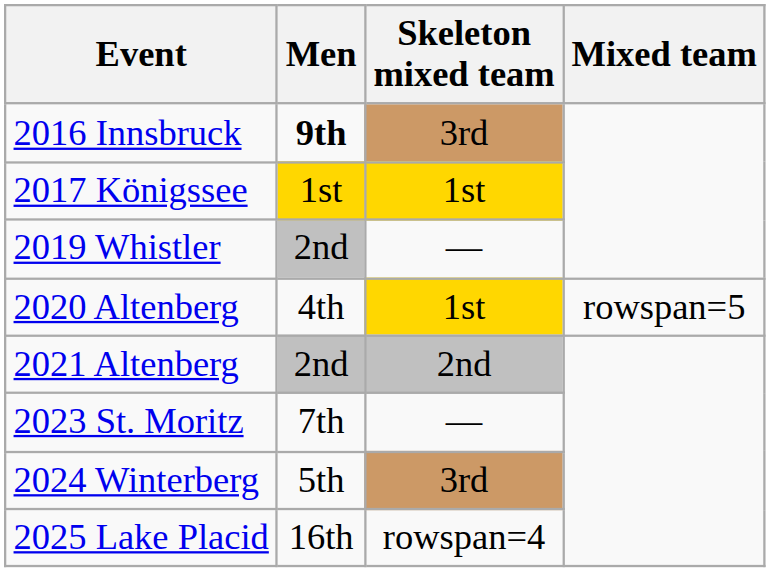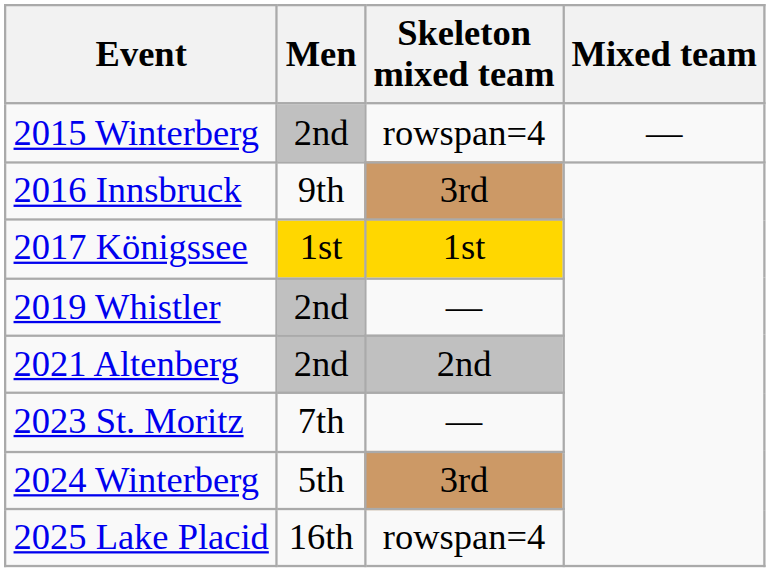+ row: 2015 Winterberg | 2nd | rowspan=4 | —
2016 Innsbruck | Men: bold -> normal
- row: 2020 Altenberg | 4th | 1st | rowspan=5
